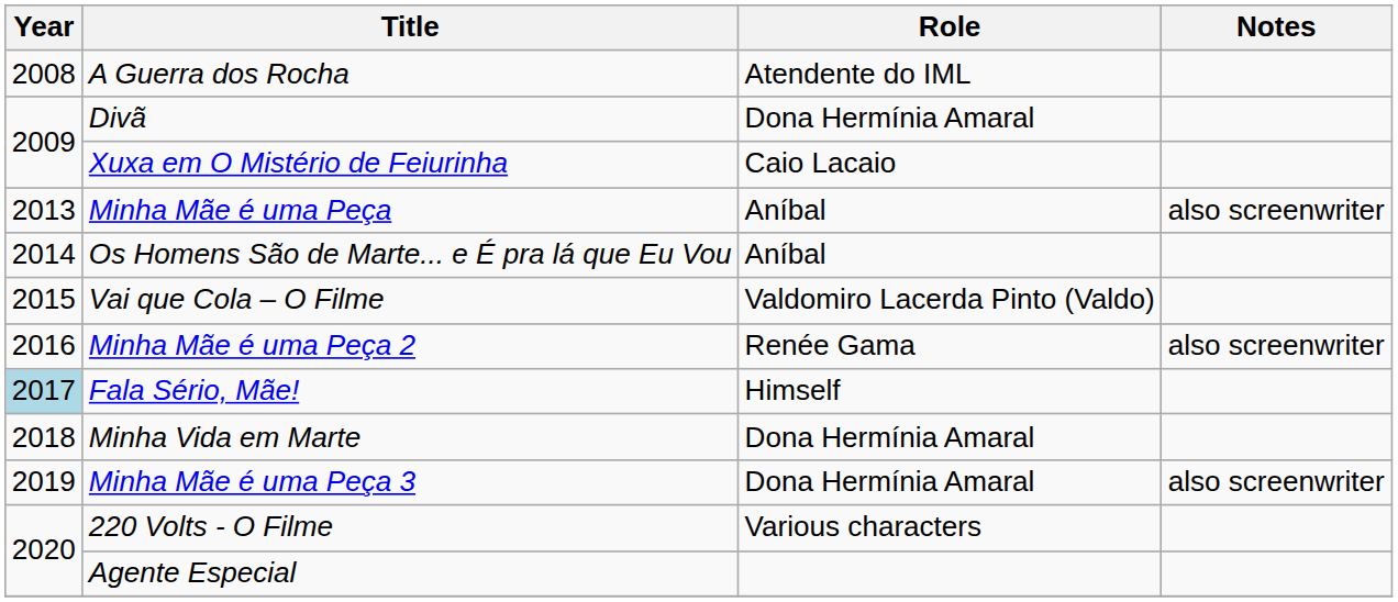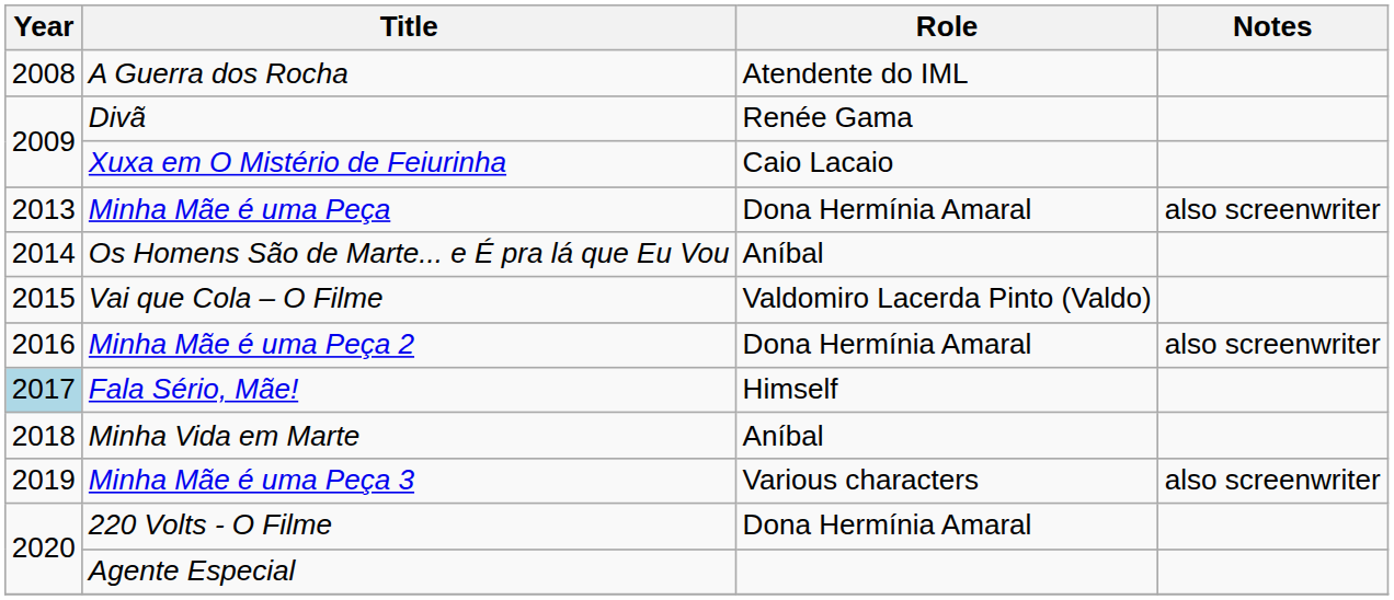Divã | Role: Dona Hermínia Amaral -> Renée Gama
Minha Mãe é uma Peça | Role: Aníbal -> Dona Hermínia Amaral
Minha Mãe é uma Peça 2 | Role: Renée Gama -> Dona Hermínia Amaral
Minha Vida em Marte | Role: Dona Hermínia Amaral -> Aníbal
Minha Mãe é uma Peça 3 | Role: Dona Hermínia Amaral -> Various characters
220 Volts - O Filme | Role: Various characters -> Dona Hermínia Amaral
